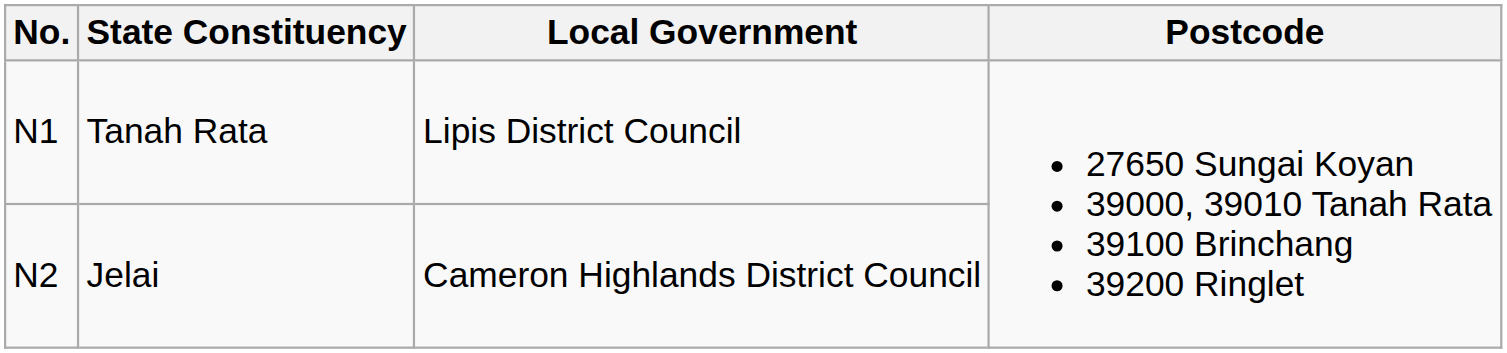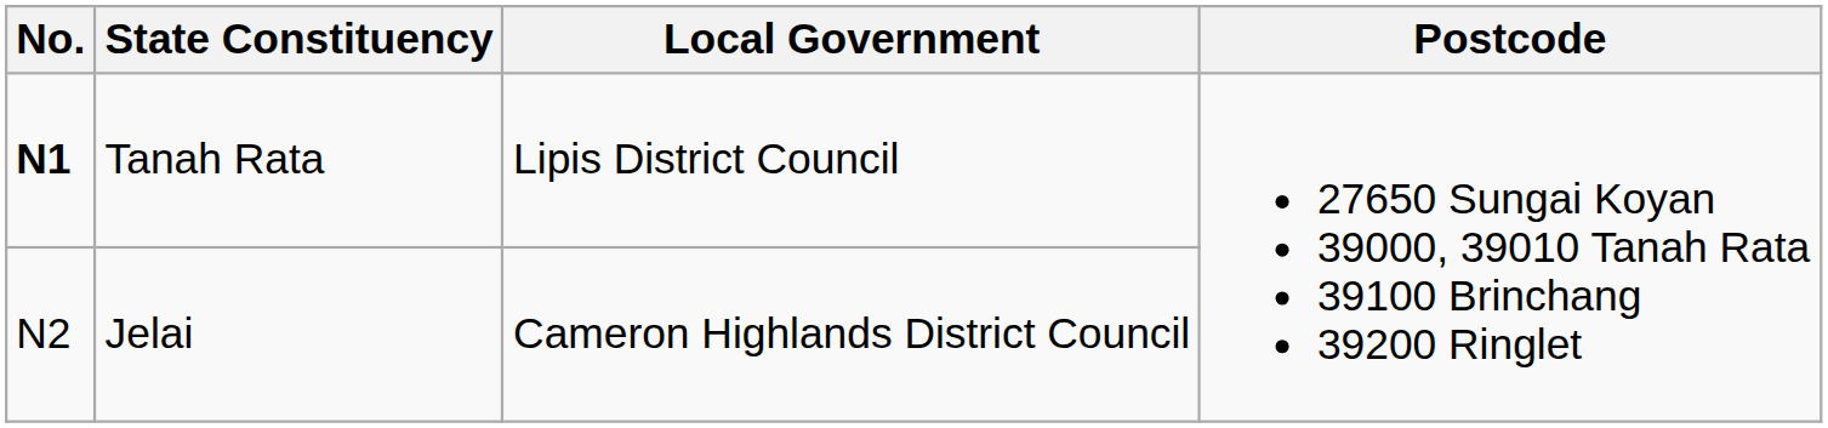Tanah Rata | No.: normal -> bold
